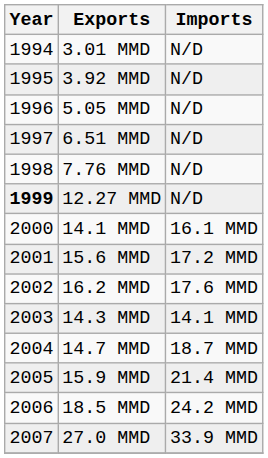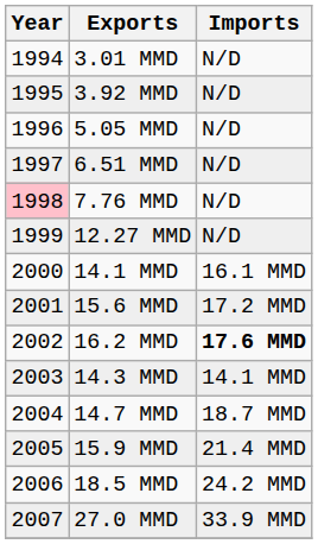7.76 MMD | Year: no background -> pink background
12.27 MMD | Year: bold -> normal
16.2 MMD | Imports: normal -> bold
